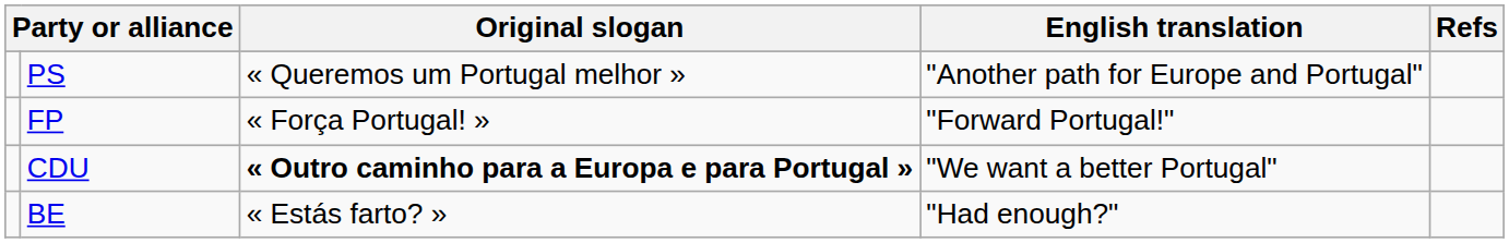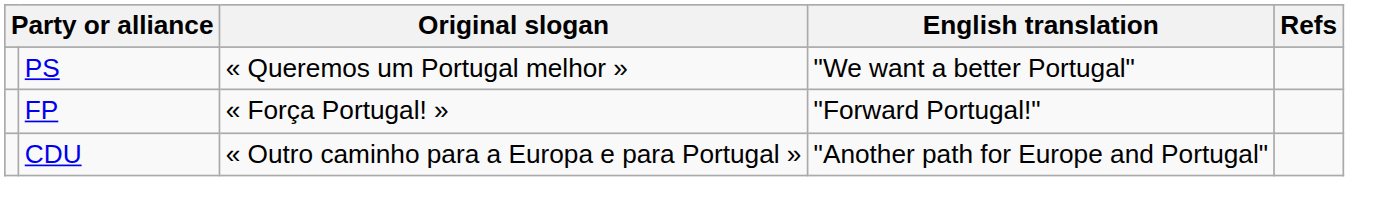PS | English translation: "Another path for Europe and Portugal" -> "We want a better Portugal"
CDU | Original slogan: bold -> normal
CDU | English translation: "We want a better Portugal" -> "Another path for Europe and Portugal"
- row: BE | « Estás farto? » | "Had enough?"
